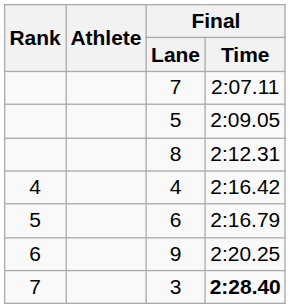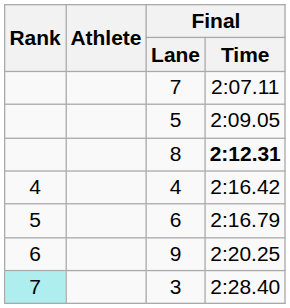8 | Final / Time: normal -> bold
3 | Rank: no background -> paleturquoise background
3 | Final / Time: bold -> normal
